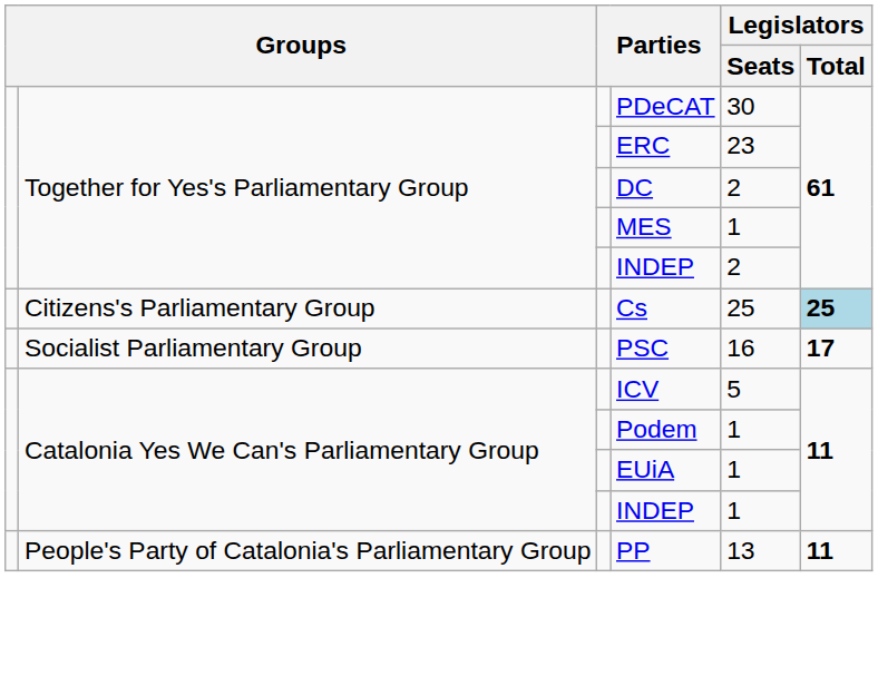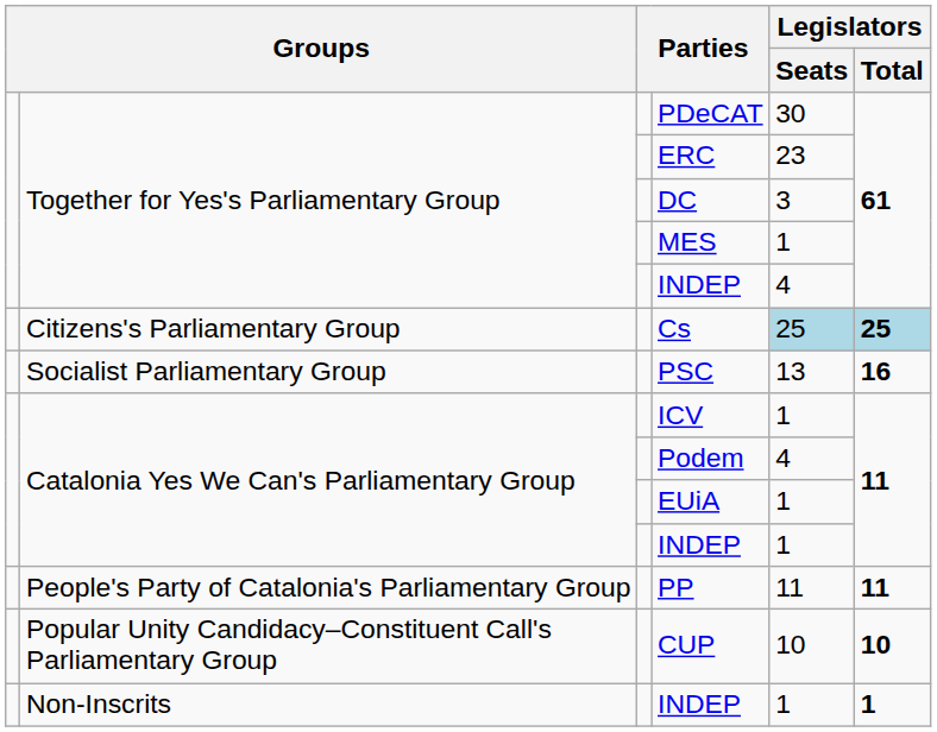DC | Legislators / Seats: 2 -> 3
Together for Yes's Parliamentary Group / INDEP | Legislators / Seats: 2 -> 4
Cs | Legislators / Seats: no background -> lightblue background
PSC | Legislators / Seats: 16 -> 13
PSC | Legislators / Total: 17 -> 16
ICV | Legislators / Seats: 5 -> 1
Podem | Legislators / Seats: 1 -> 4
PP | Legislators / Seats: 13 -> 11
+ row: Popular Unity Candidacy–Constituent Call's Parliamentary Group | CUP | 10 | 10
+ row: Non-Inscrits | INDEP | 1 | 1
